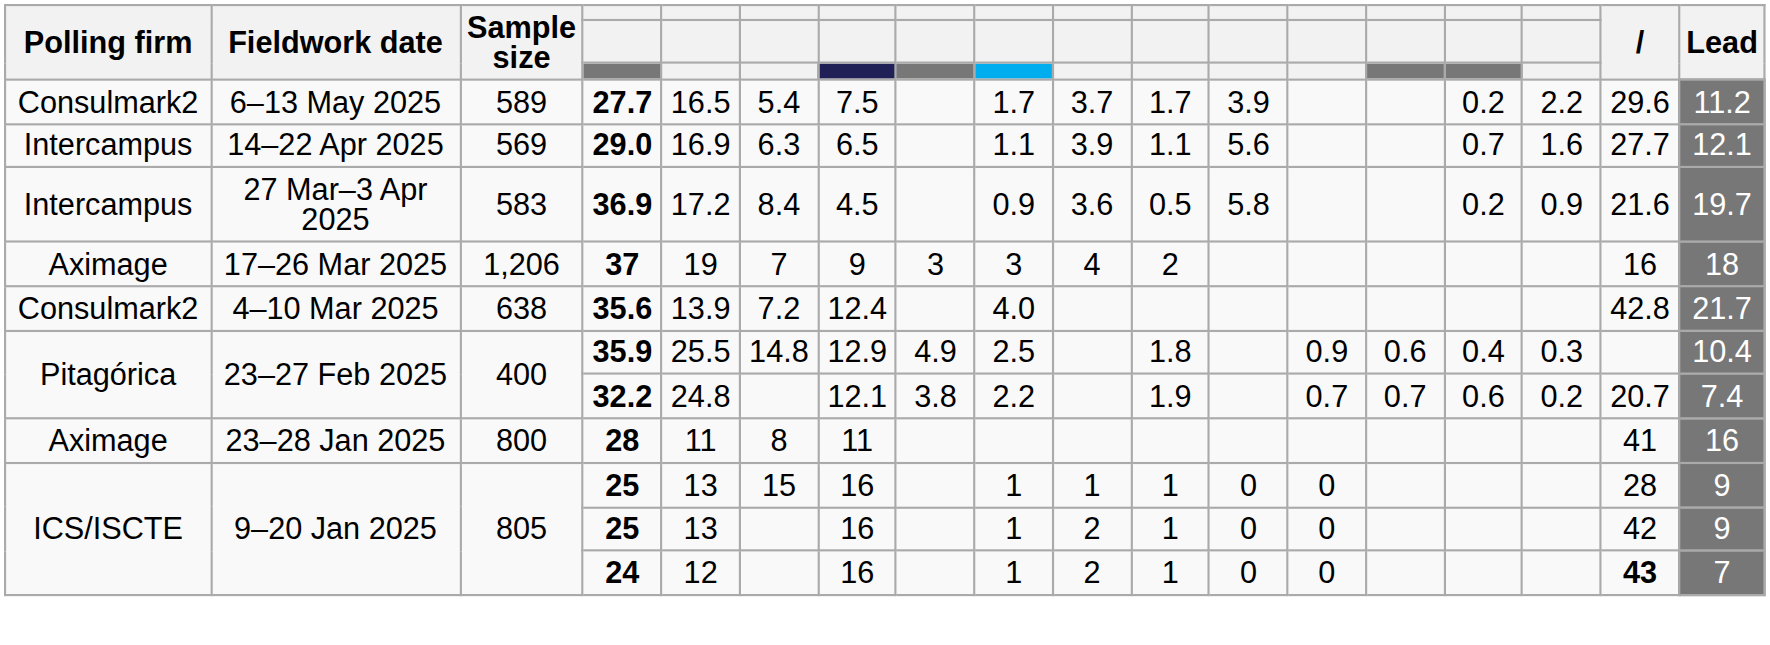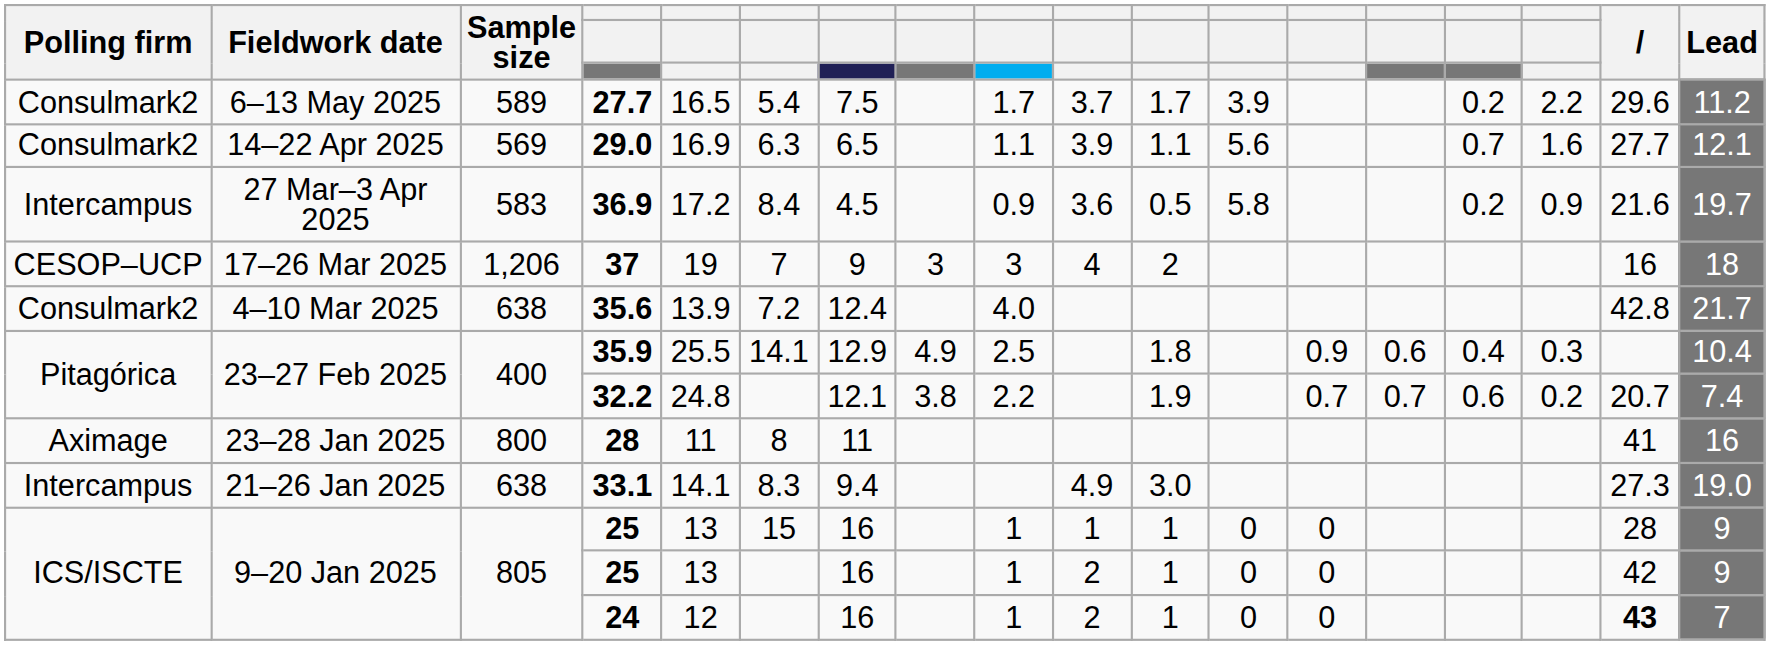29.0 | Polling firm: Intercampus -> Consulmark2
37 | Polling firm: Aximage -> CESOP–UCP
35.9 | column 6: 14.8 -> 14.1
+ row: Intercampus | 21–26 Jan 2025 | 638 | 33.1 | 14.1 | 8.3 | 9.4 | 4.9 | 3.0 | 27.3 | 19.0
